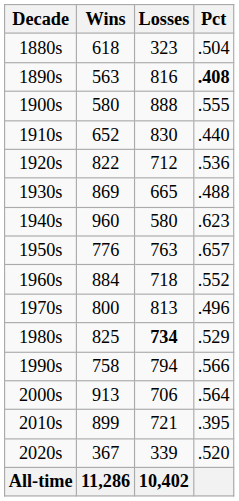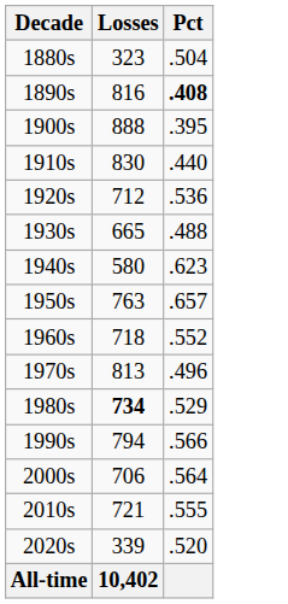- column: Wins | 618 | 563 | 580 | 652 | 822 | 869 | 960 | 776 | 884 | 800 | 825 | 758 | 913 | 899 | 367 | 11,286
1900s | Pct: .555 -> .395
2010s | Pct: .395 -> .555
